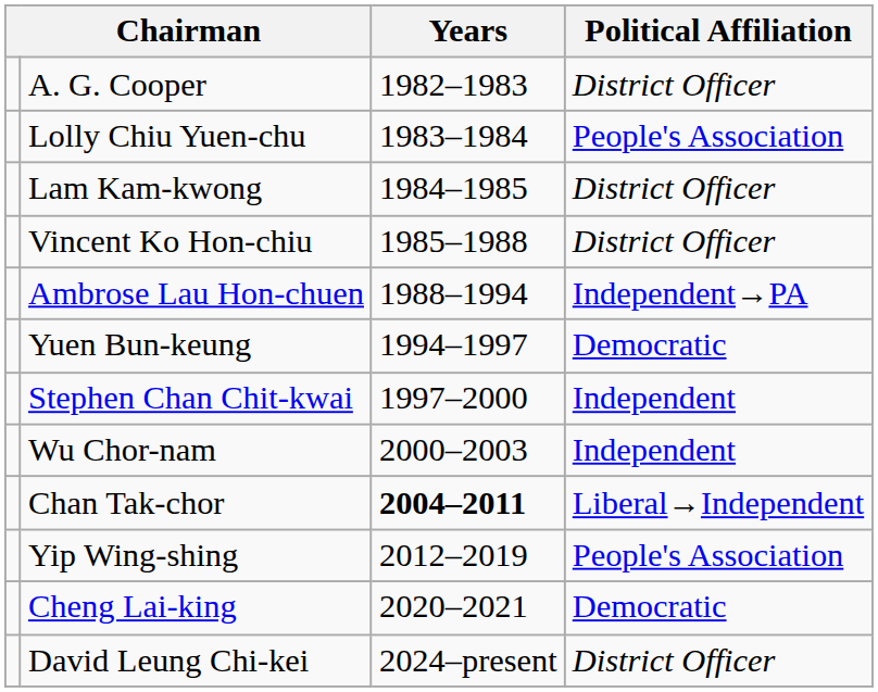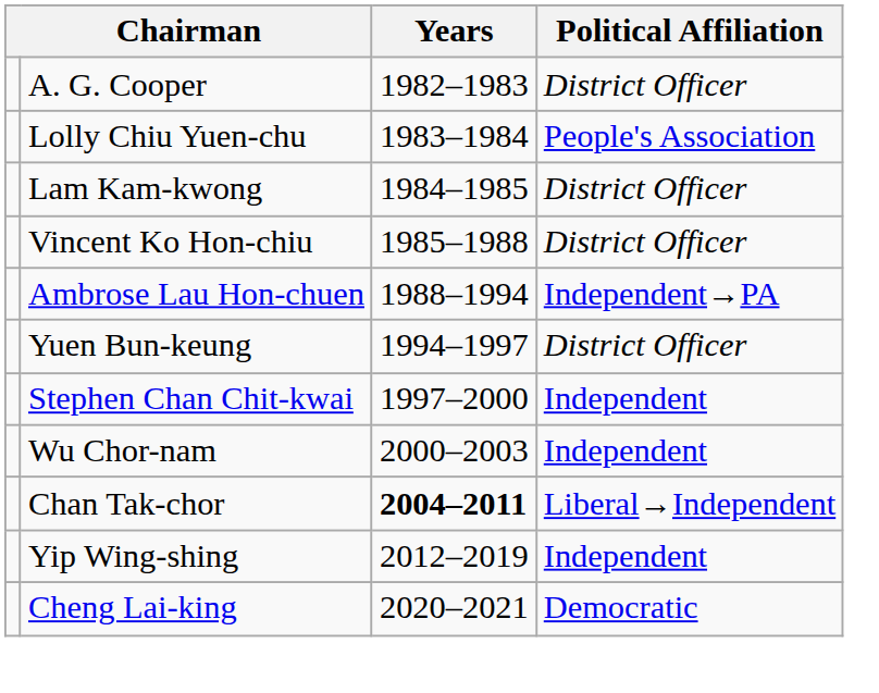Yuen Bun-keung | Political Affiliation: Democratic -> District Officer
Yip Wing-shing | Political Affiliation: People's Association -> Independent
- row: David Leung Chi-kei | 2024–present | District Officer
